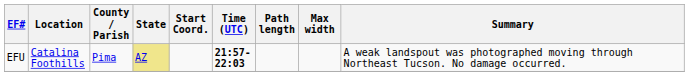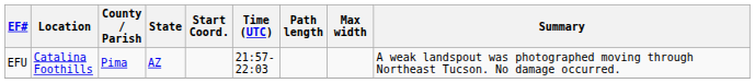EFU | State: khaki background -> no background
EFU | Time (UTC): bold -> normal
